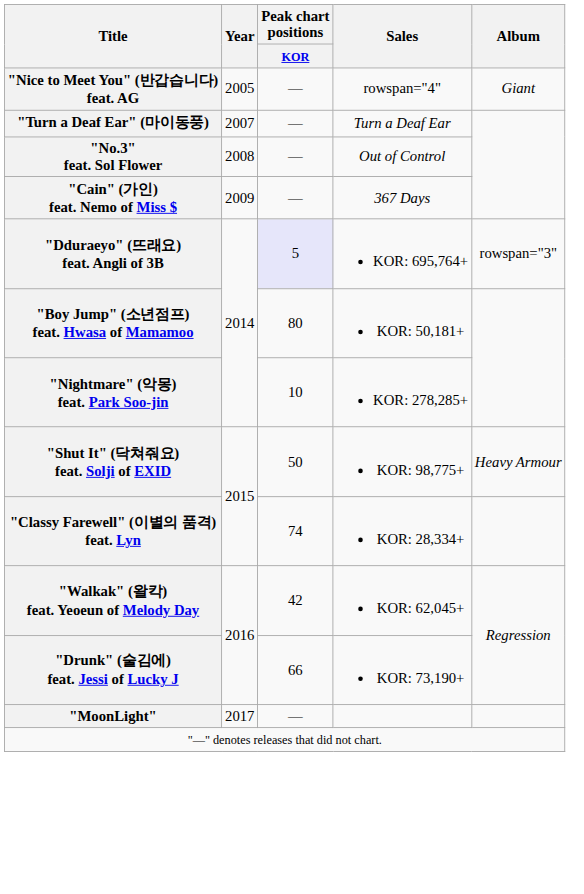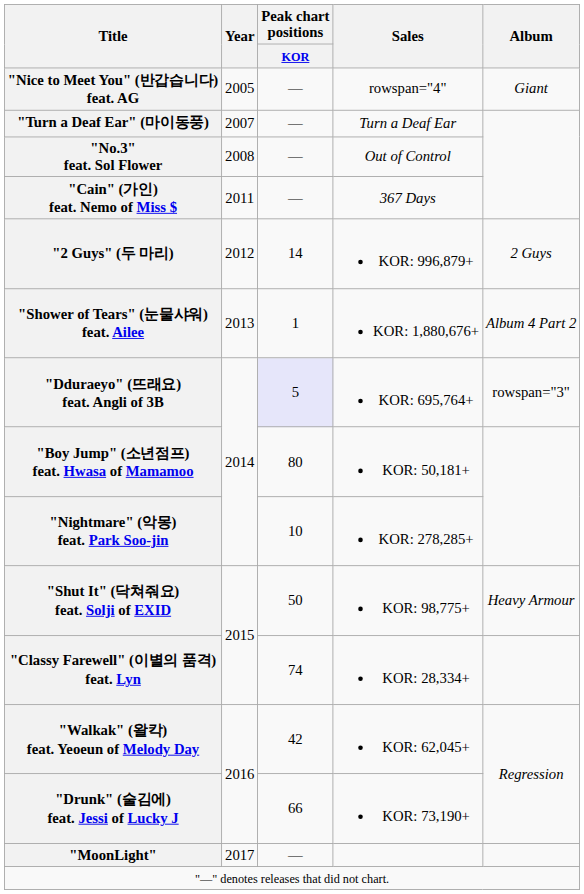"Cain" (가인) feat. Nemo of Miss $ | Year: 2009 -> 2011
+ row: "2 Guys" (두 마리) | 2012 | 14 | KOR: 996,879+ | 2 Guys
+ row: "Shower of Tears" (눈물샤워) feat. Ailee | 2013 | 1 | KOR: 1,880,676+ | Album 4 Part 2
